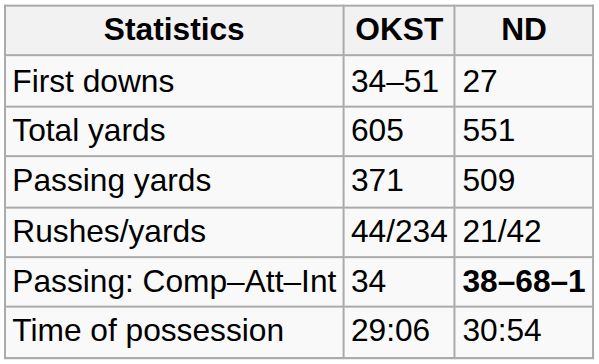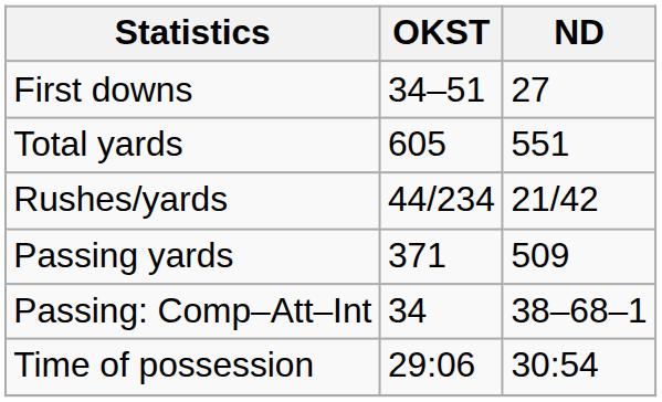rows swapped: Rushes/yards <-> Passing yards
Passing: Comp–Att–Int | ND: bold -> normal
